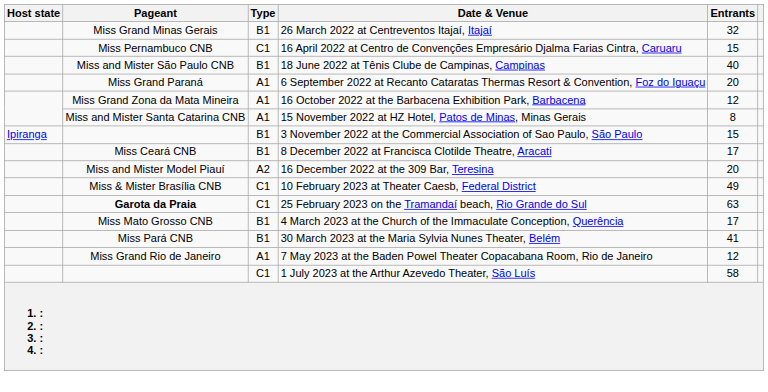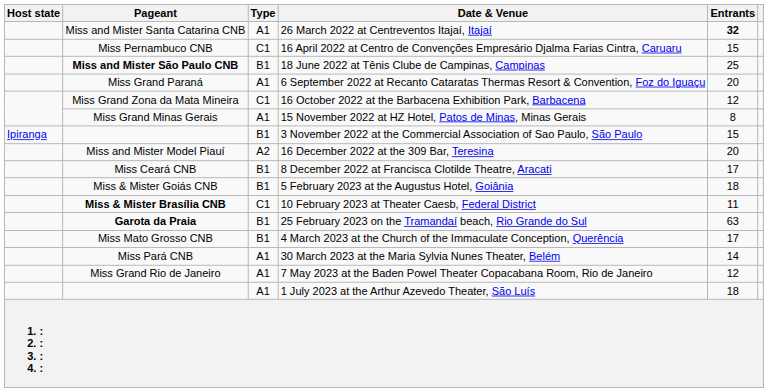26 March 2022 at Centreventos Itajaí, Itajaí | Pageant: Miss Grand Minas Gerais -> Miss and Mister Santa Catarina CNB
26 March 2022 at Centreventos Itajaí, Itajaí | Type: B1 -> A1
26 March 2022 at Centreventos Itajaí, Itajaí | Entrants: normal -> bold
18 June 2022 at Tênis Clube de Campinas, Campinas | Pageant: normal -> bold
18 June 2022 at Tênis Clube de Campinas, Campinas | Entrants: 40 -> 25
16 October 2022 at the Barbacena Exhibition Park, Barbacena | Type: A1 -> C1
15 November 2022 at HZ Hotel, Patos de Minas, Minas Gerais | Pageant: Miss and Mister Santa Catarina CNB -> Miss Grand Minas Gerais
rows swapped: 8 December 2022 at Francisca Clotilde Theatre, Aracati <-> 16 December 2022 at the 309 Bar, Teresina
+ row: Miss & Mister Goiás CNB | B1 | 5 February 2023 at the Augustus Hotel, Goiânia | 18
10 February 2023 at Theater Caesb, Federal District | Pageant: normal -> bold
10 February 2023 at Theater Caesb, Federal District | Entrants: 49 -> 11
25 February 2023 on the Tramandaí beach, Rio Grande do Sul | Type: C1 -> B1
30 March 2023 at the Maria Sylvia Nunes Theater, Belém | Type: B1 -> A1
30 March 2023 at the Maria Sylvia Nunes Theater, Belém | Entrants: 41 -> 14
1 July 2023 at the Arthur Azevedo Theater, São Luís | Type: C1 -> A1
1 July 2023 at the Arthur Azevedo Theater, São Luís | Entrants: 58 -> 18
